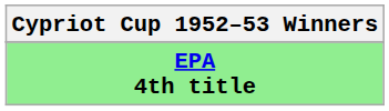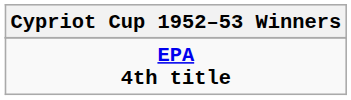row 2 | column 1: lightgreen background -> no background
